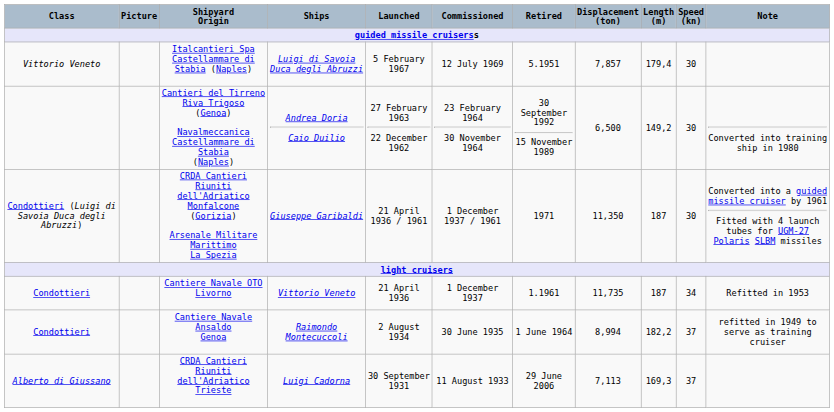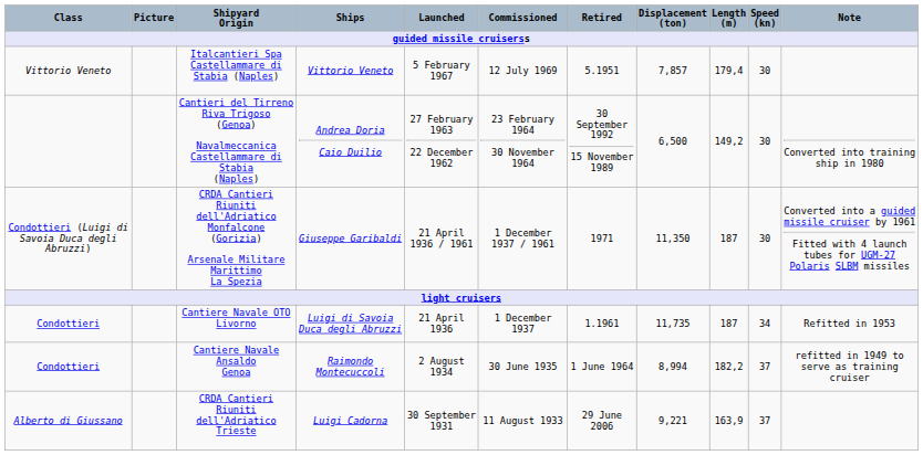Italcantieri Spa Castellammare di Stabia (Naples) | Ships: Luigi di Savoia Duca degli Abruzzi -> Vittorio Veneto
Cantiere Navale OTO Livorno | Ships: Vittorio Veneto -> Luigi di Savoia Duca degli Abruzzi
CRDA Cantieri Riuniti dell'Adriatico Trieste | Displacement (ton): 7,113 -> 9,221
CRDA Cantieri Riuniti dell'Adriatico Trieste | Length (m): 169,3 -> 163,9
